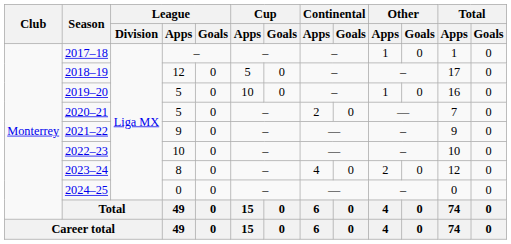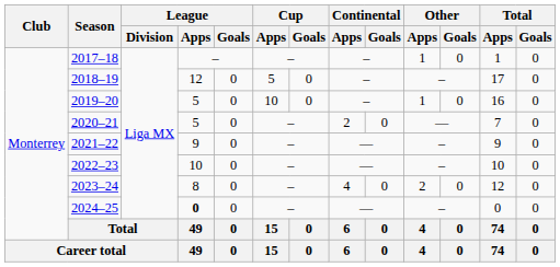2024–25 | League / Apps: normal -> bold
